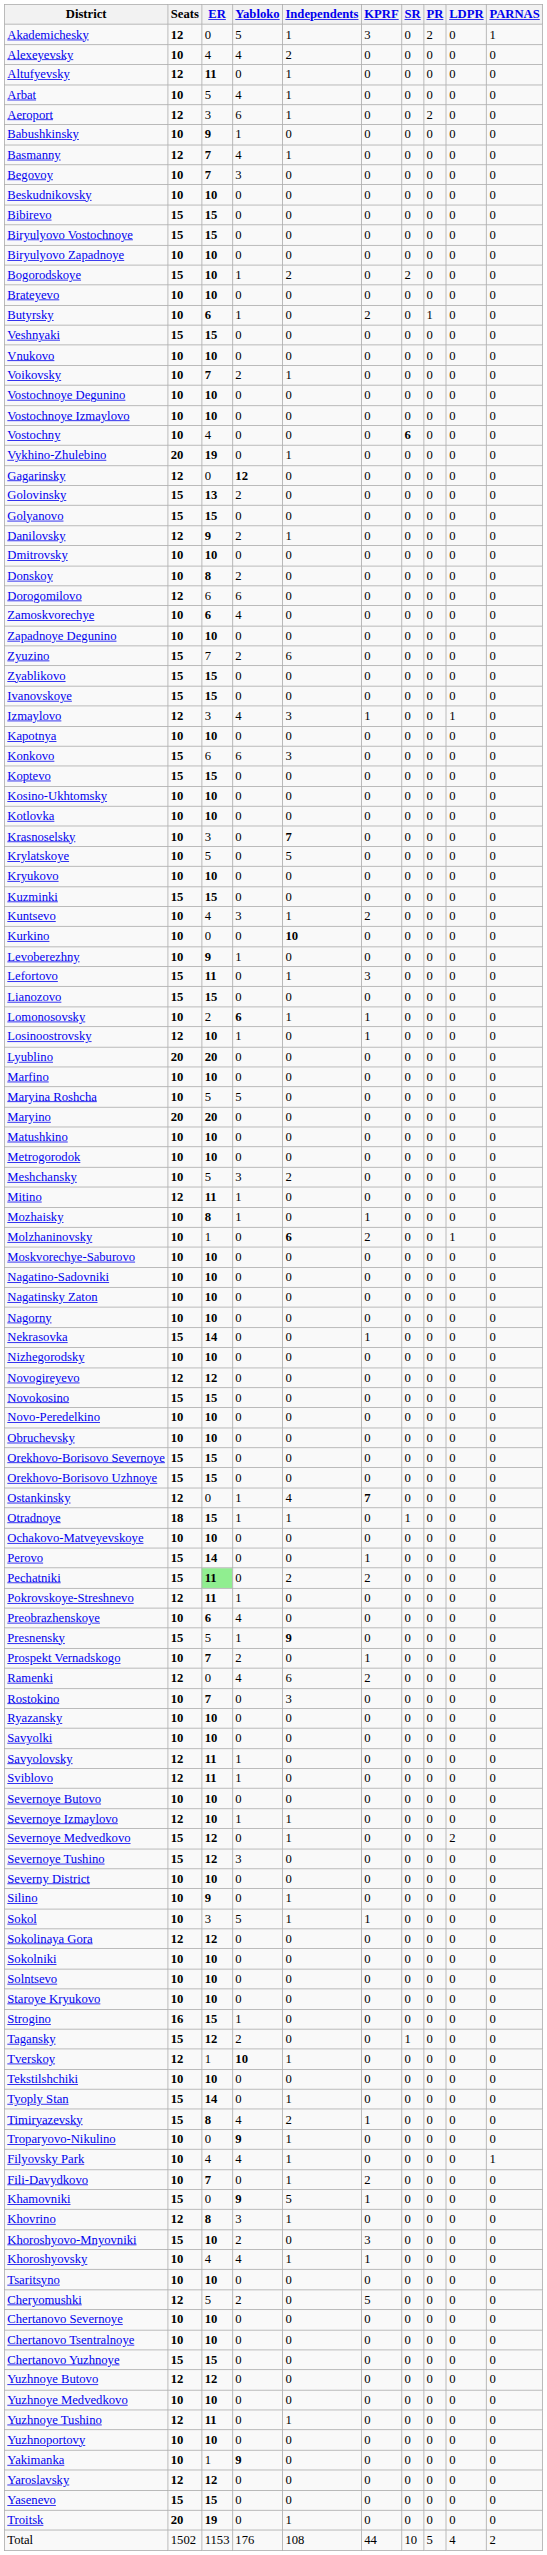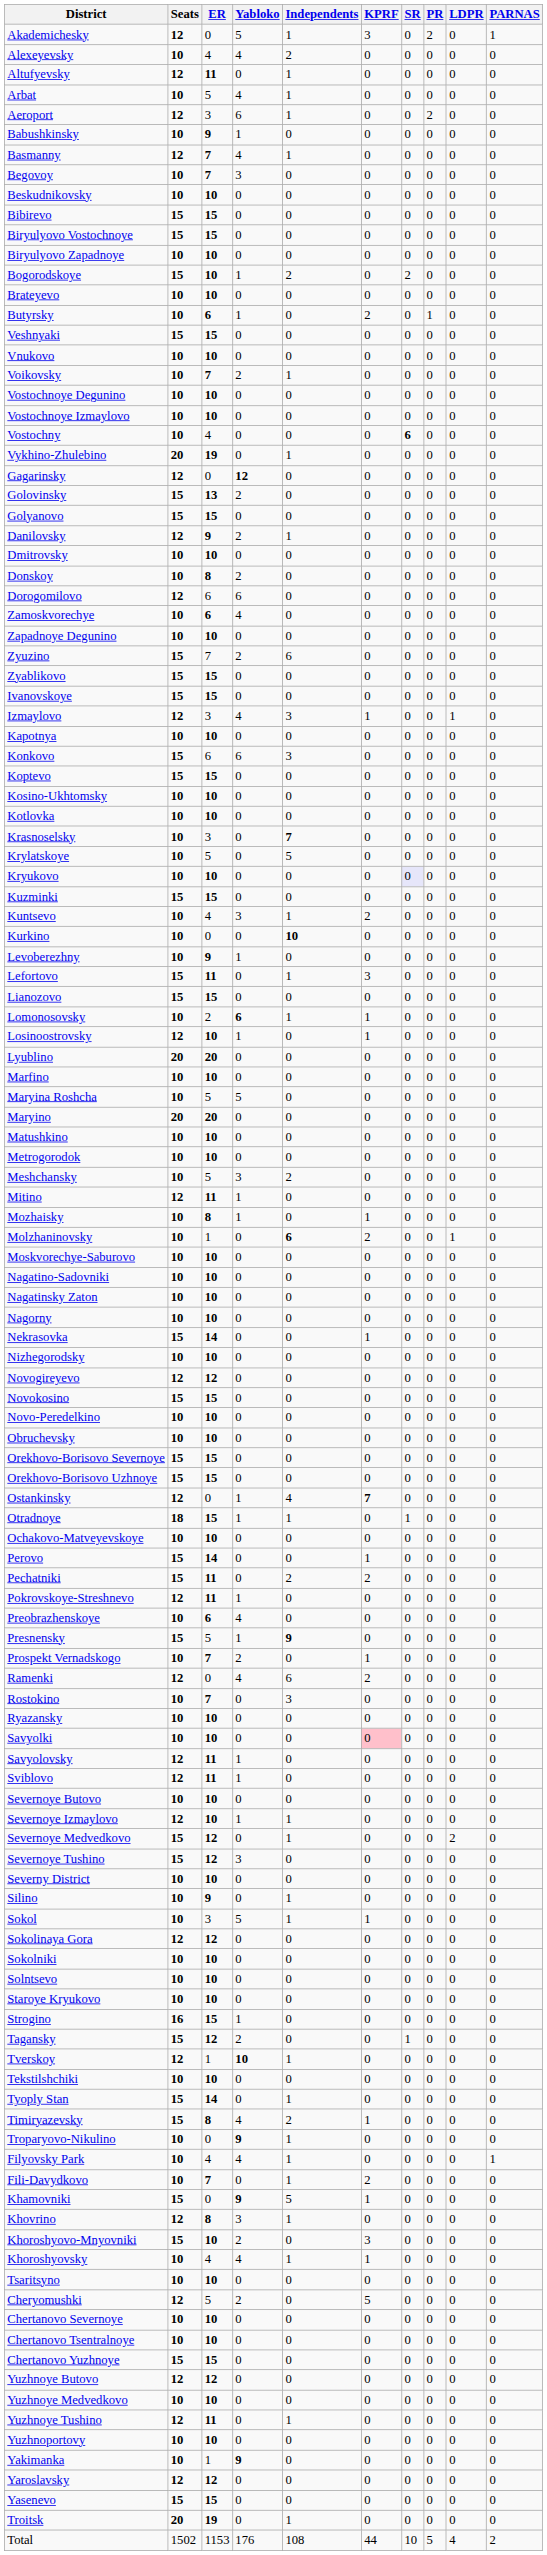Kryukovo | SR: no background -> lavender background
Pechatniki | ER: lightgreen background -> no background
Savyolki | KPRF: no background -> pink background
